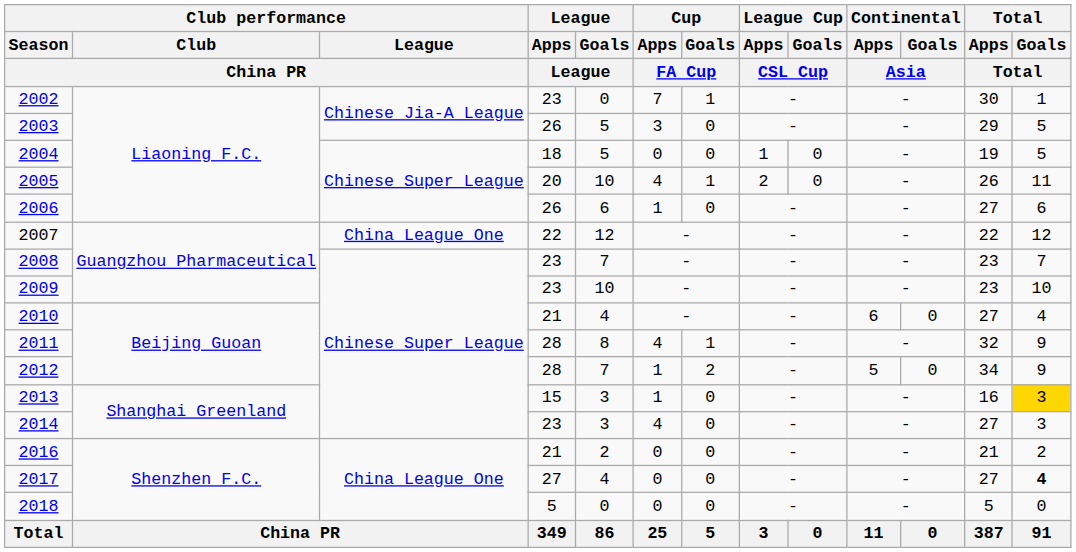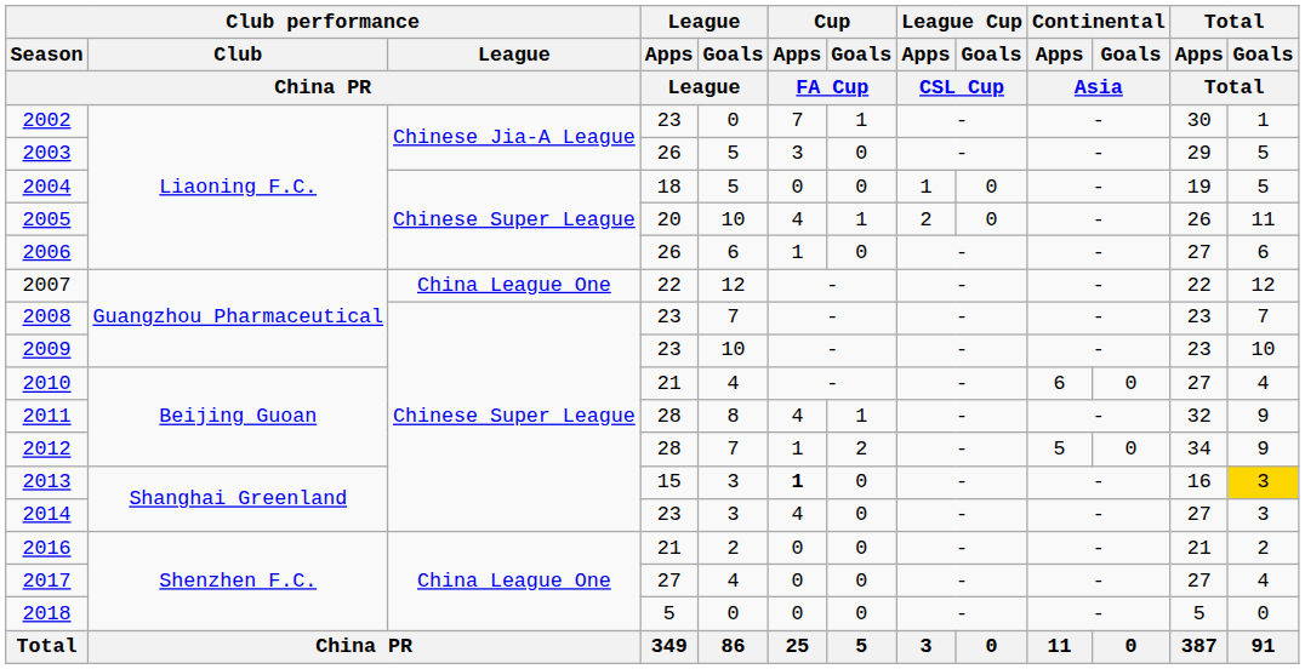2013 | Cup / Apps / FA Cup: normal -> bold
2017 | Total / Goals / Total: bold -> normal
